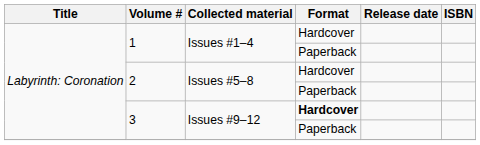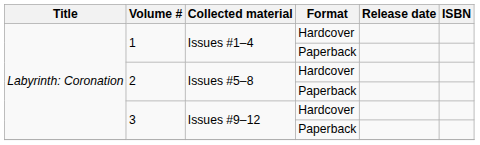3 / Hardcover | Format: bold -> normal
